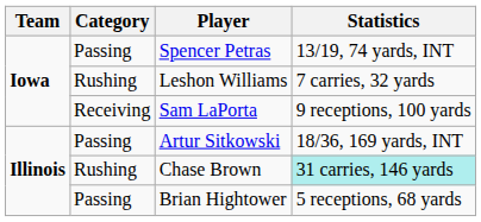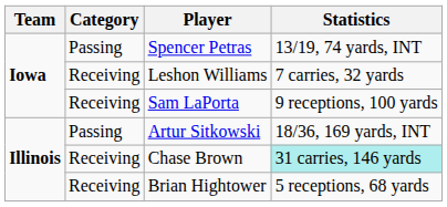Leshon Williams | Category: Rushing -> Receiving
Chase Brown | Category: Rushing -> Receiving
Brian Hightower | Category: Passing -> Receiving
